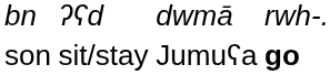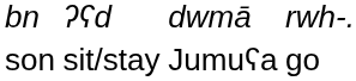son | column 4: bold -> normal
